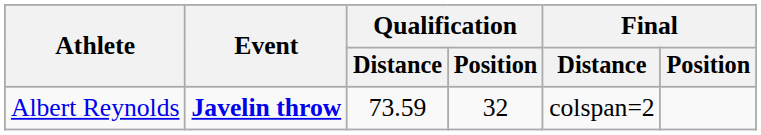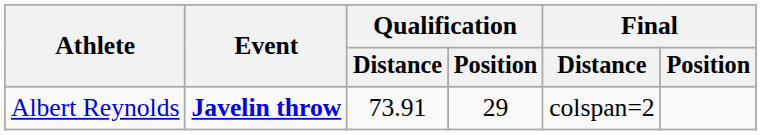Albert Reynolds | Qualification / Distance: 73.59 -> 73.91
Albert Reynolds | Qualification / Position: 32 -> 29
